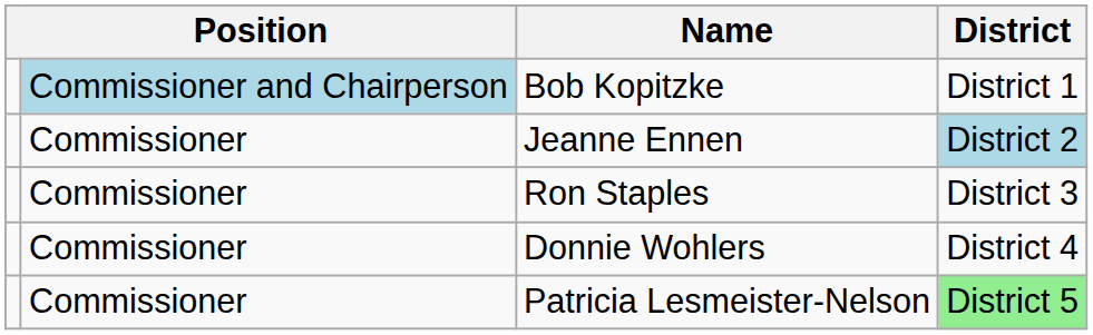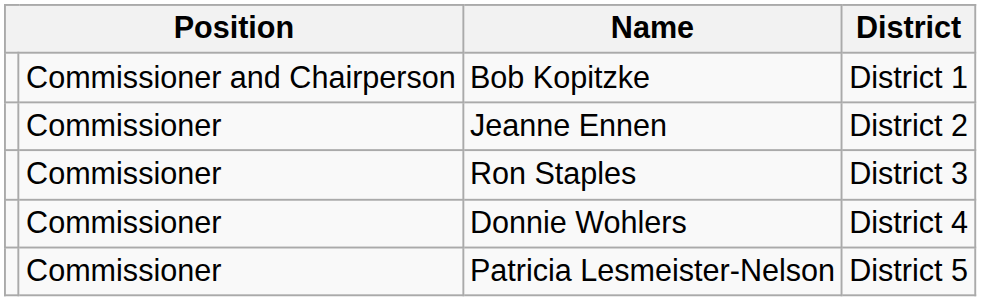Bob Kopitzke | column 2: lightblue background -> no background
Jeanne Ennen | District: lightblue background -> no background
Patricia Lesmeister-Nelson | District: lightgreen background -> no background
